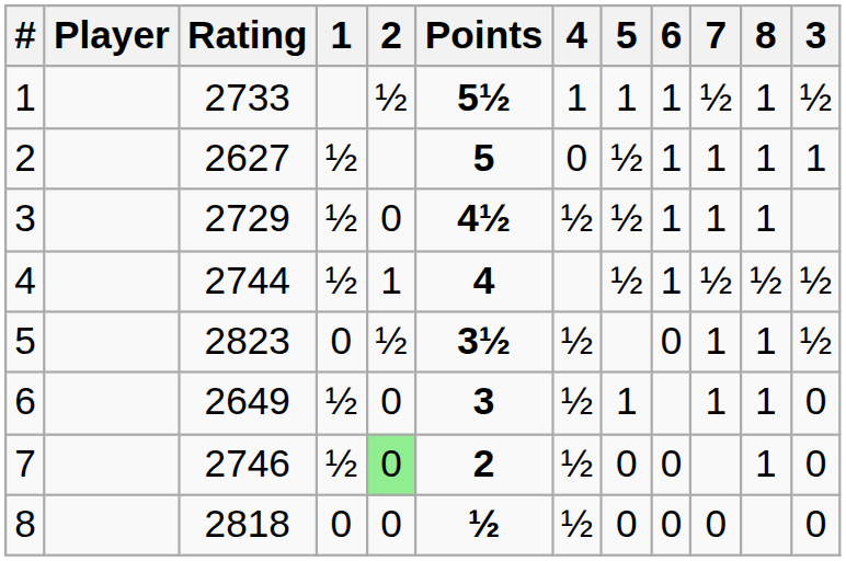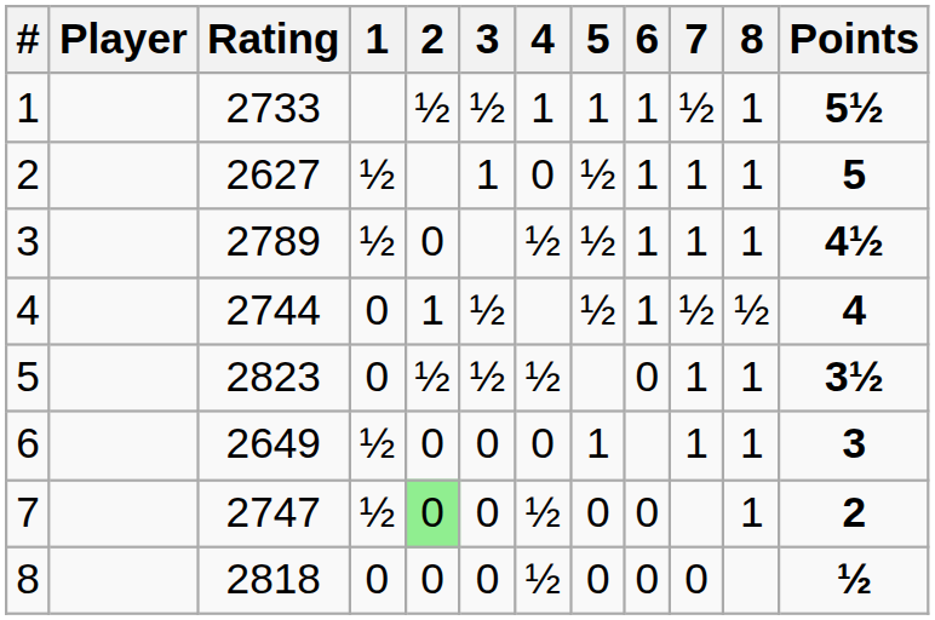columns swapped: 3 <-> Points
row 4 | Rating: 2729 -> 2789
row 5 | 1: ½ -> 0
row 7 | 4: ½ -> 0
row 8 | Rating: 2746 -> 2747
